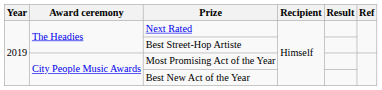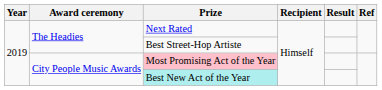Most Promising Act of the Year | Prize: no background -> pink background
Best New Act of the Year | Prize: no background -> paleturquoise background
